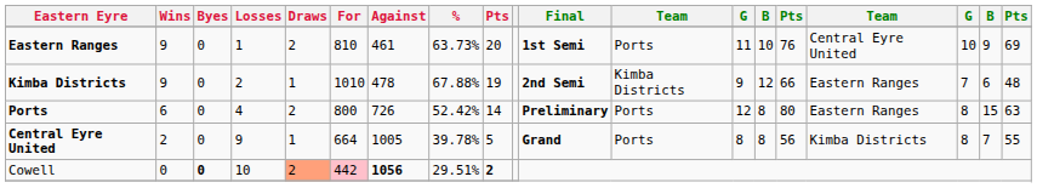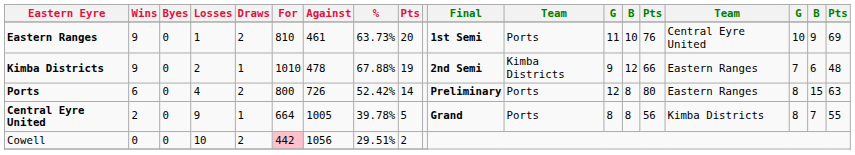Cowell | Byes: bold -> normal
Cowell | Draws: lightsalmon background -> no background
Cowell | Against: bold -> normal
Cowell | column 9: bold -> normal
